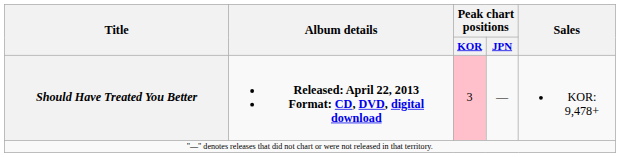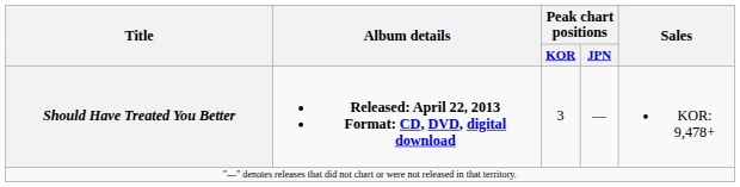Should Have Treated You Better | Peak chart positions / KOR: pink background -> no background
